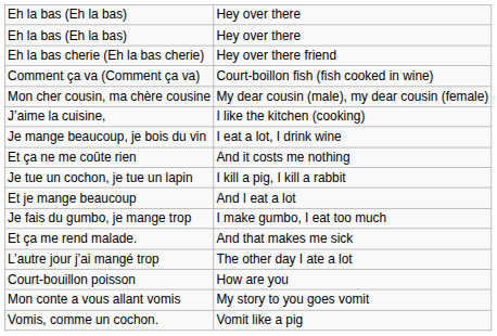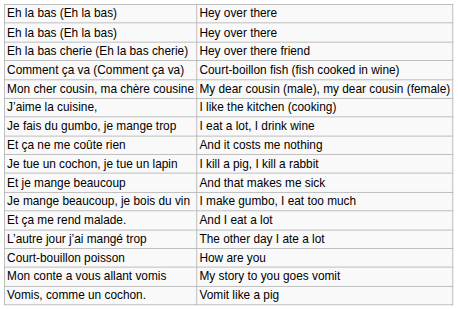row 7 | column 1: Je mange beaucoup, je bois du vin -> Je fais du gumbo, je mange trop
row 10 | column 2: And I eat a lot -> And that makes me sick
row 11 | column 1: Je fais du gumbo, je mange trop -> Je mange beaucoup, je bois du vin
row 12 | column 2: And that makes me sick -> And I eat a lot
